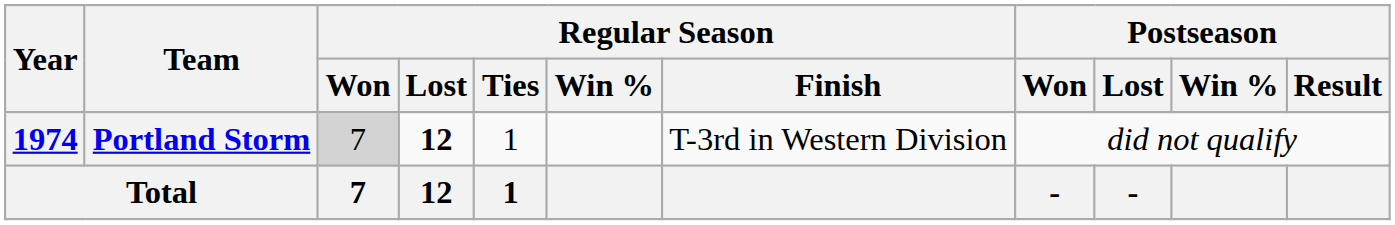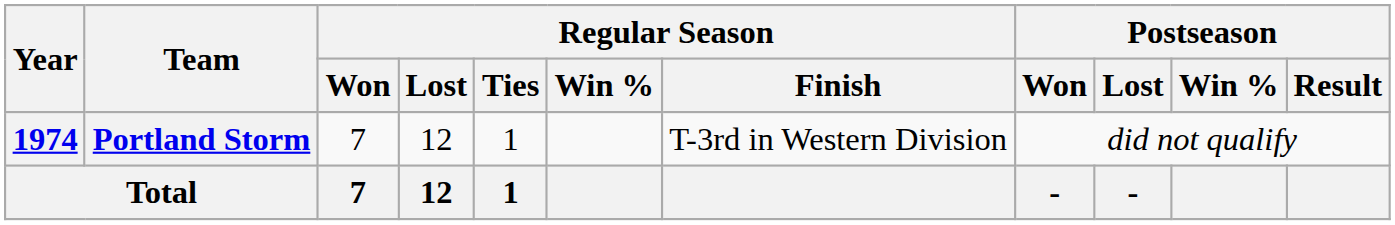Portland Storm | Regular Season / Won: lightgrey background -> no background
Portland Storm | Regular Season / Lost: bold -> normal
